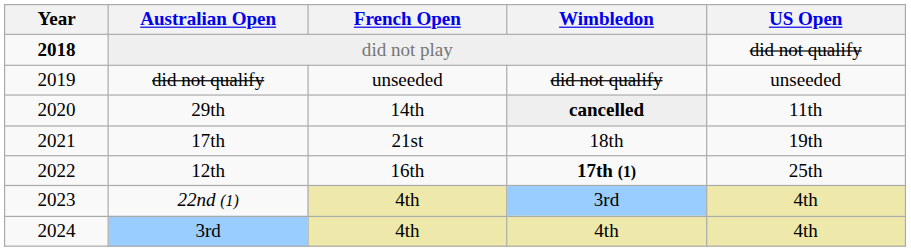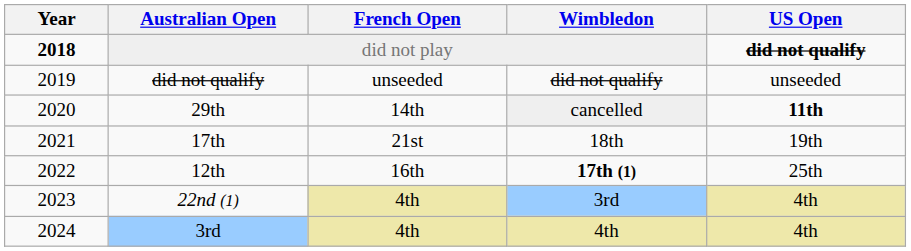did not play | US Open: normal -> bold
29th | Wimbledon: bold -> normal
29th | US Open: normal -> bold
